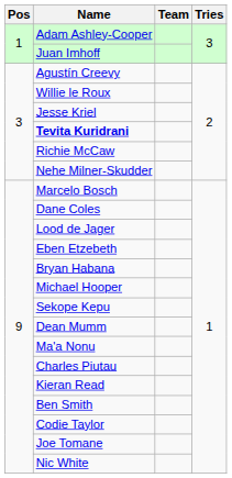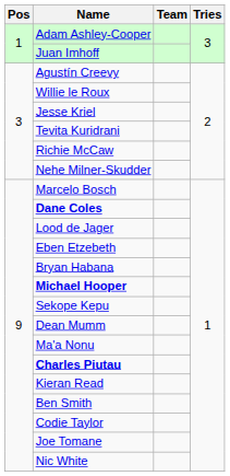Tevita Kuridrani | Name: bold -> normal
Dane Coles | Name: normal -> bold
Michael Hooper | Name: normal -> bold
Charles Piutau | Name: normal -> bold
